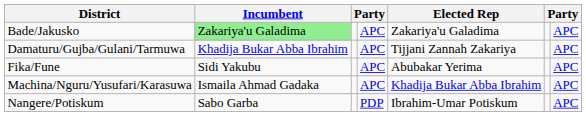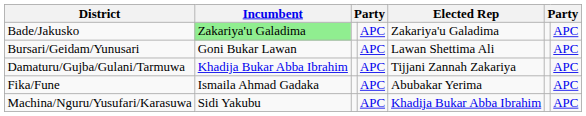+ row: Bursari/Geidam/Yunusari | Goni Bukar Lawan | APC | Lawan Shettima Ali | APC
Fika/Fune | Incumbent: Sidi Yakubu -> Ismaila Ahmad Gadaka
Machina/Nguru/Yusufari/Karasuwa | Incumbent: Ismaila Ahmad Gadaka -> Sidi Yakubu
- row: Nangere/Potiskum | Sabo Garba | PDP | Ibrahim-Umar Potiskum | APC
